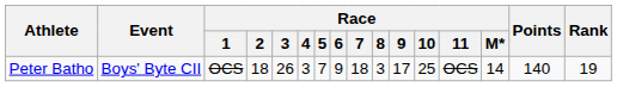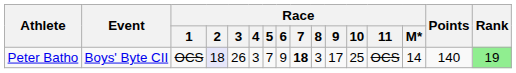Peter Batho | Race / 2: no background -> lavender background
Peter Batho | Race / 7: normal -> bold
Peter Batho | Rank: no background -> lightgreen background
